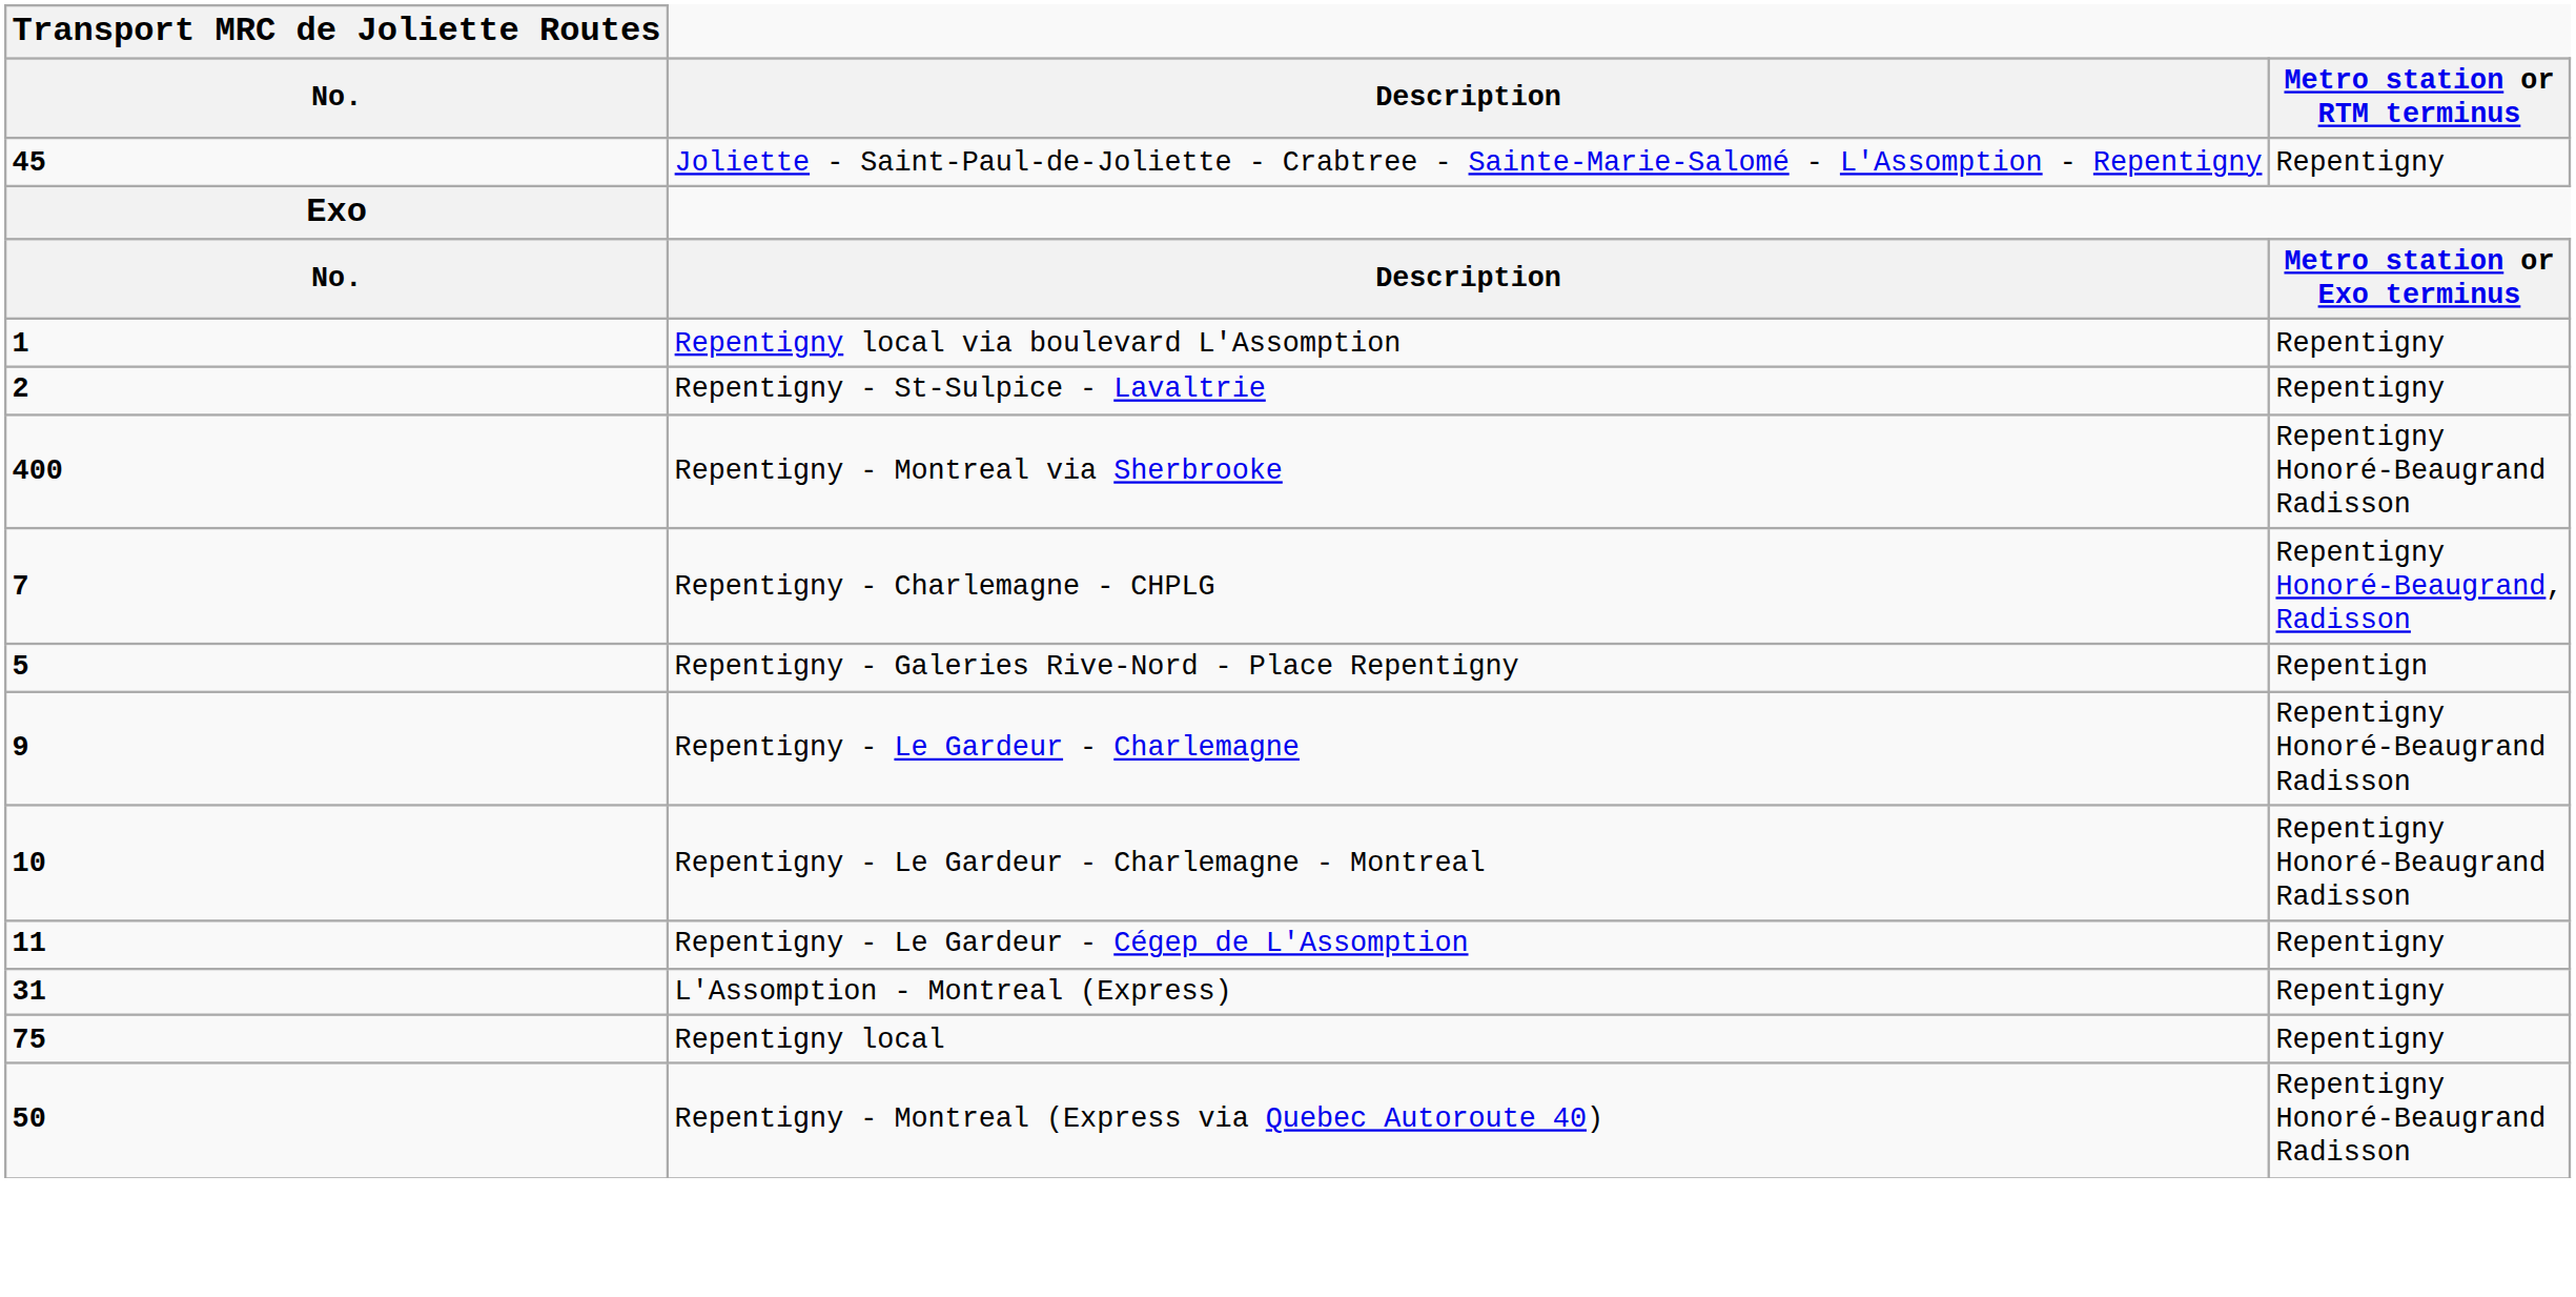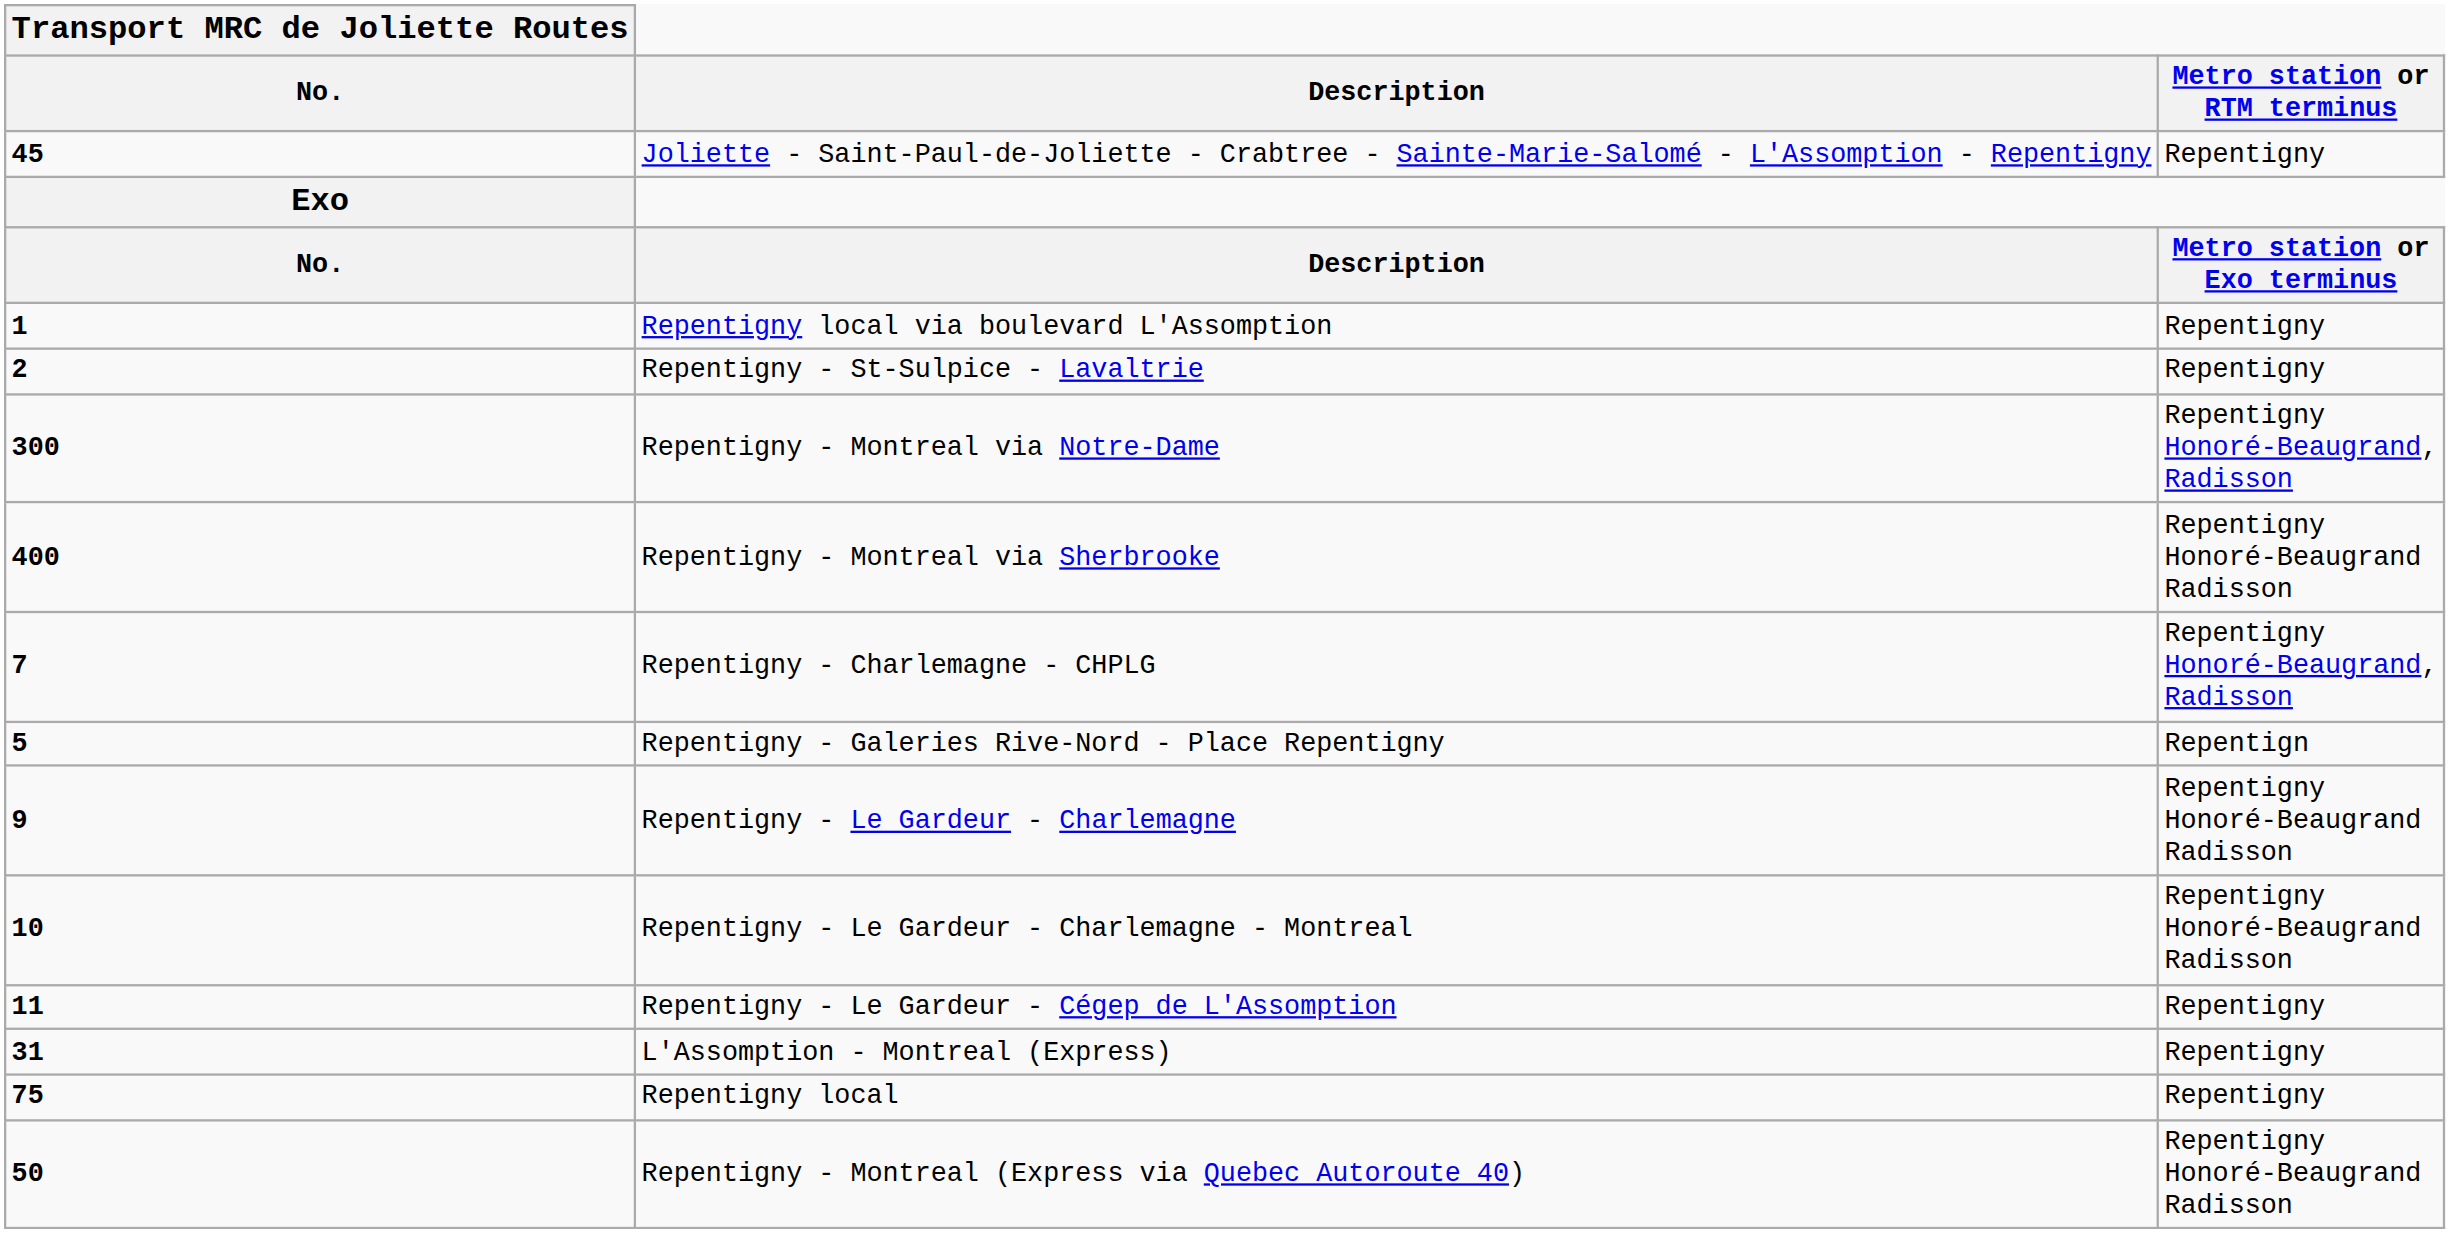+ row: 300 | Repentigny - Montreal via Notre-Dame | Repentigny Honoré-Beaugrand, Radisson
